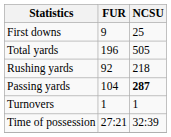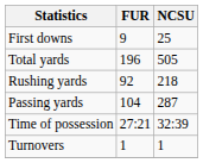Passing yards | NCSU: bold -> normal
rows swapped: Turnovers <-> Time of possession
